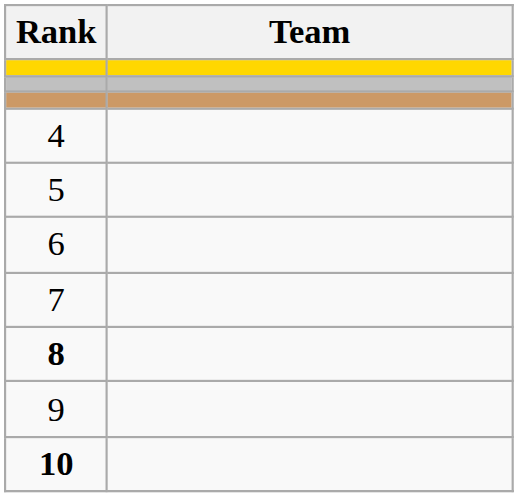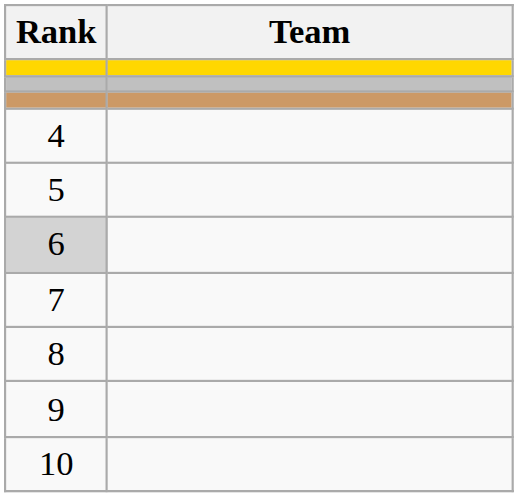row 7 | Rank: no background -> lightgrey background
row 9 | Rank: bold -> normal
row 11 | Rank: bold -> normal
